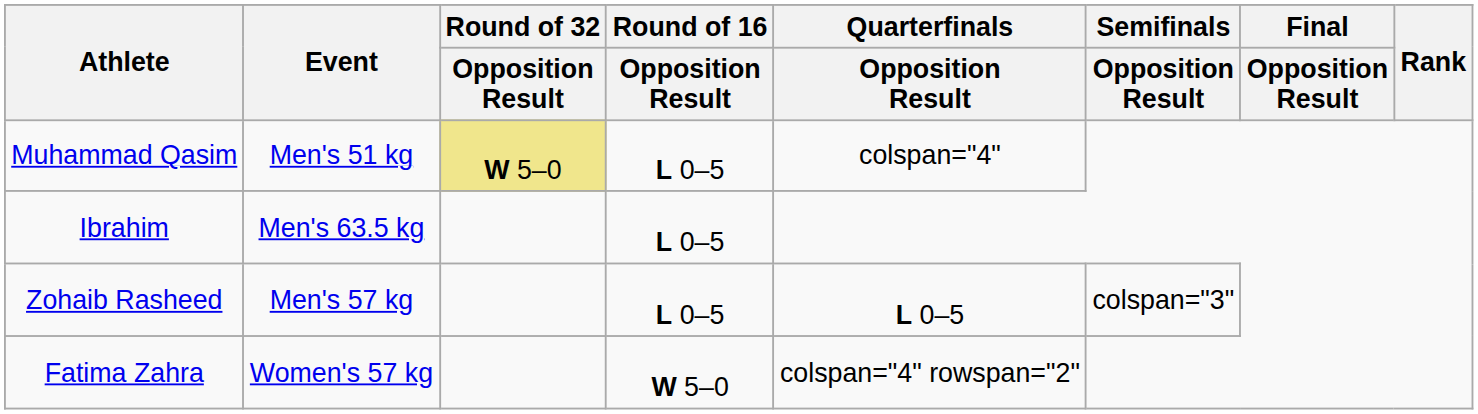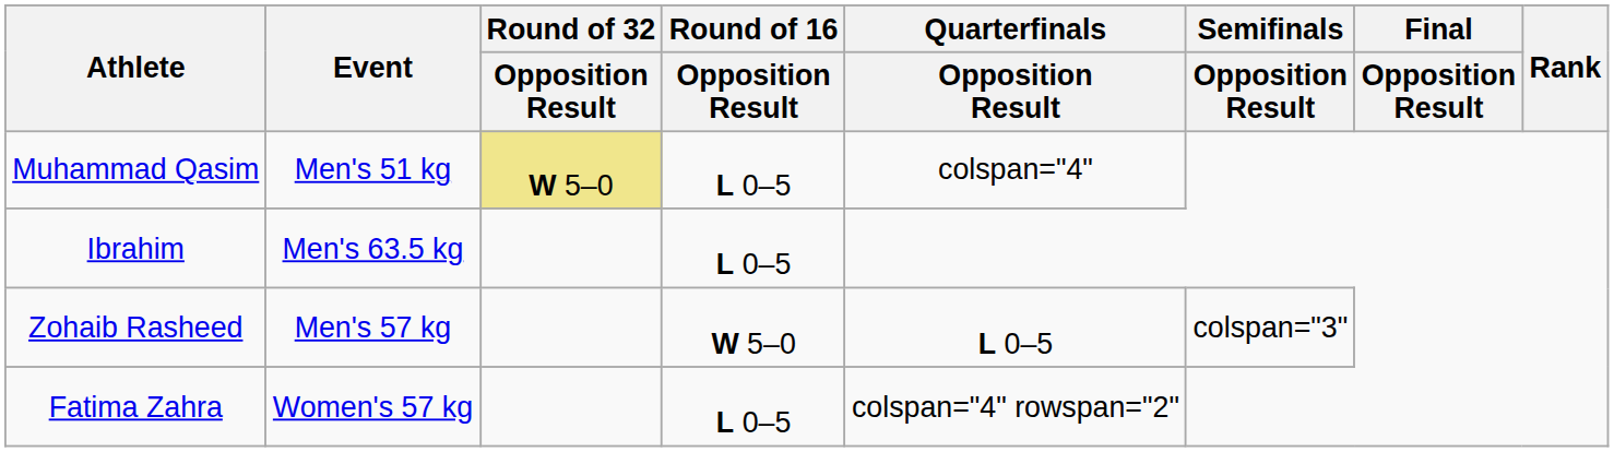Zohaib Rasheed | Round of 16 / Opposition Result: L 0–5 -> W 5–0
Fatima Zahra | Round of 16 / Opposition Result: W 5–0 -> L 0–5
